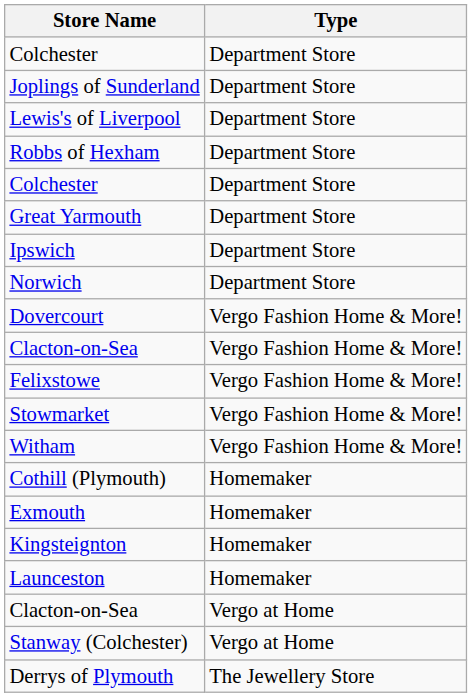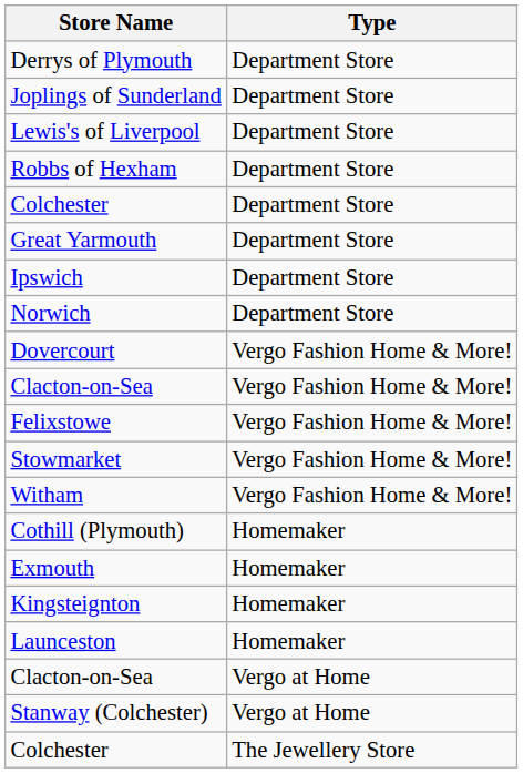row 2 | Store Name: Colchester -> Derrys of Plymouth
row 21 | Store Name: Derrys of Plymouth -> Colchester
